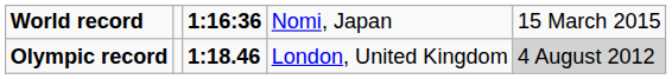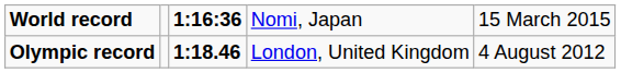Olympic record | column 5: lightgrey background -> no background
